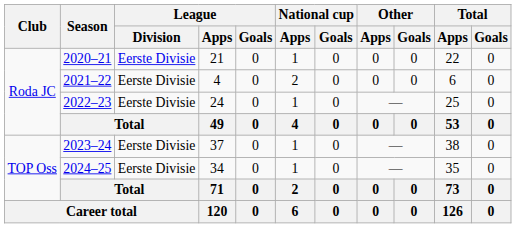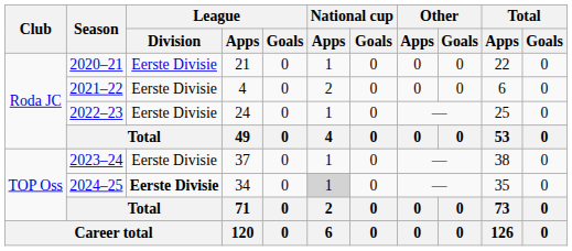2024–25 | League / Division: normal -> bold
2024–25 | National cup / Apps: no background -> lightgrey background
